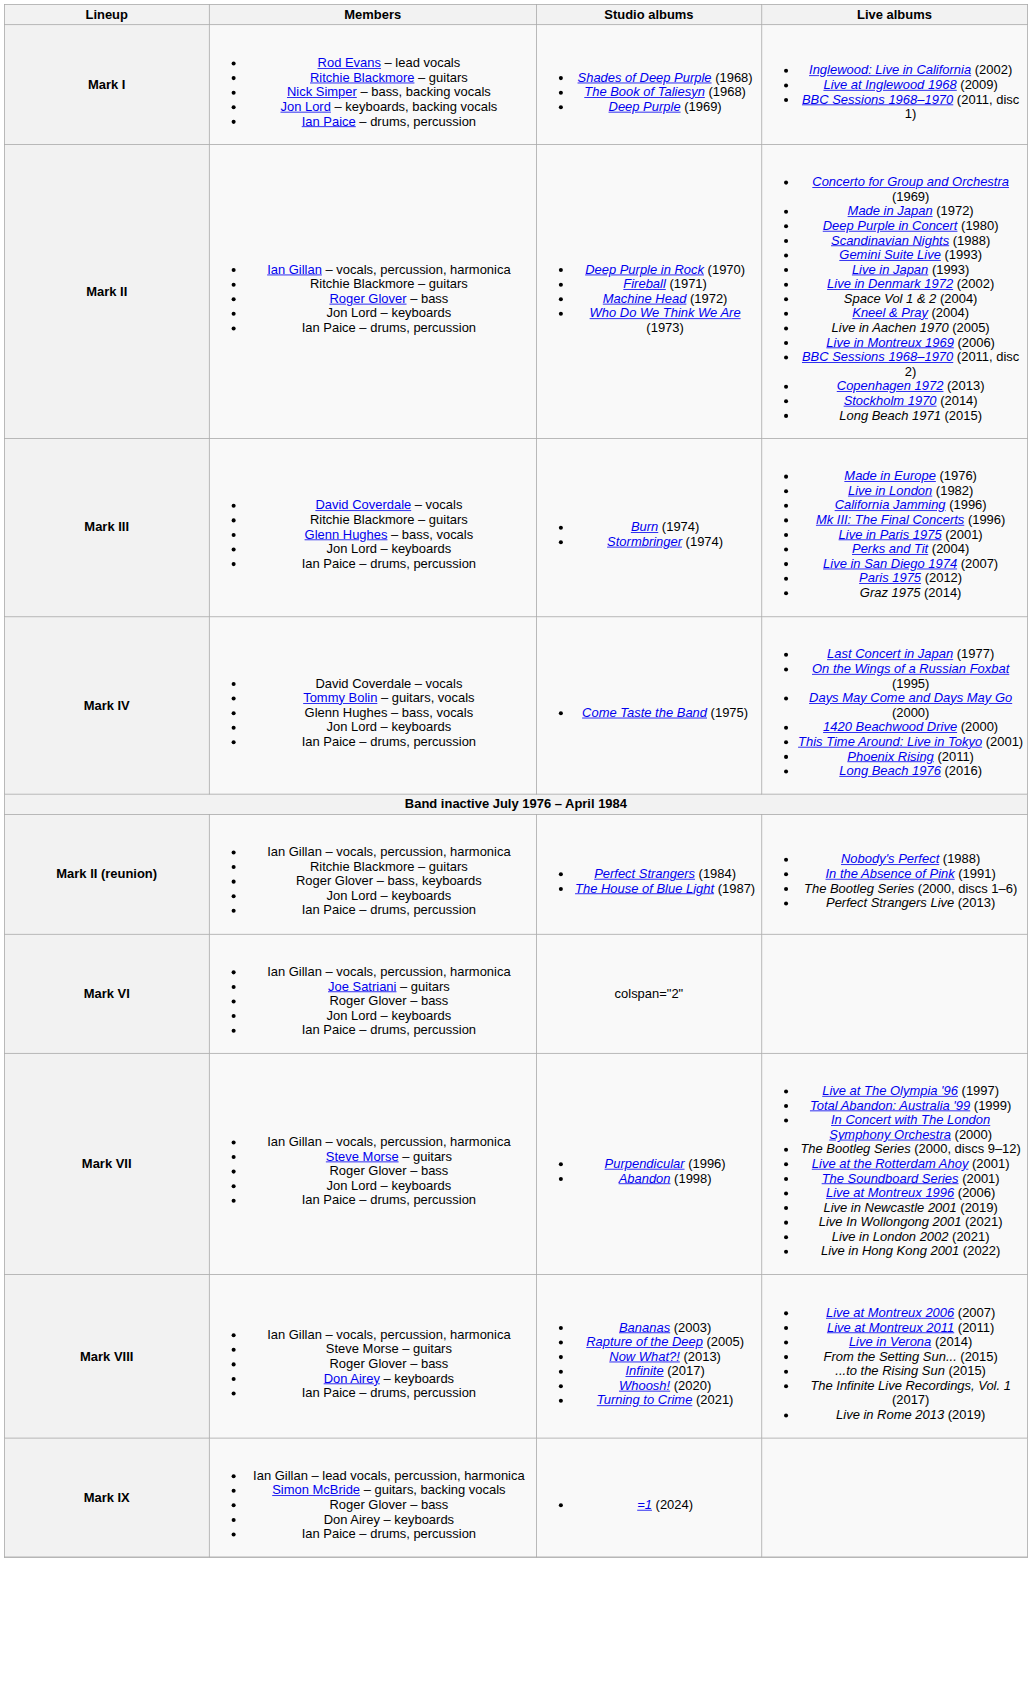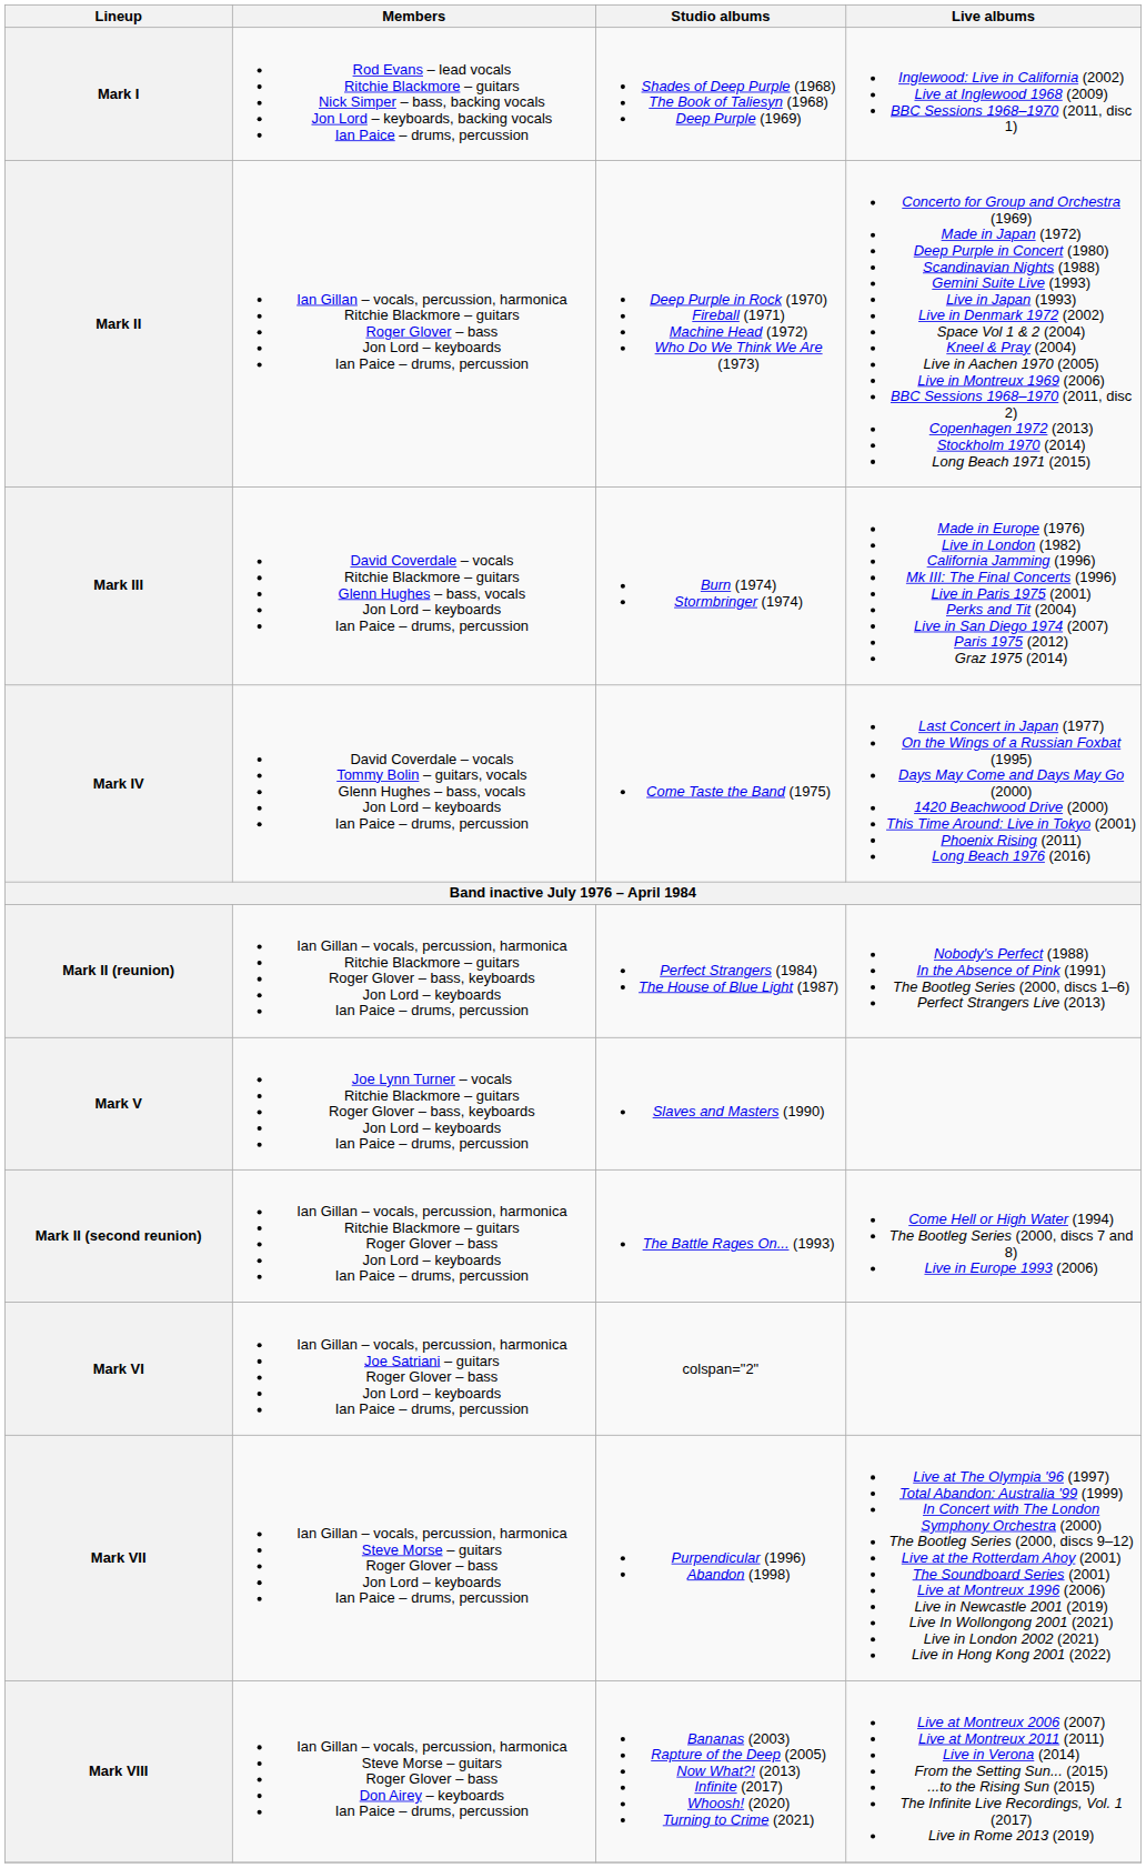+ row: Mark V | Joe Lynn Turner – vocals Ritchie Blackmore – guitars Roger Glover – bass, keyboards Jon Lord – keyboards Ian Paice – drums, percussion | Slaves and Masters (1990)
+ row: Mark II (second reunion) | Ian Gillan – vocals, percussion, harmonica Ritchie Blackmore – guitars Roger Glover – bass Jon Lord – keyboards Ian Paice – drums, percussion | The Battle Rages On... (1993) | Come Hell or High Water (1994) The Bootleg Series (2000, discs 7 and 8) Live in Europe 1993 (2006)
- row: Mark IX | Ian Gillan – lead vocals, percussion, harmonica Simon McBride – guitars, backing vocals Roger Glover – bass Don Airey – keyboards Ian Paice – drums, percussion | =1 (2024)
